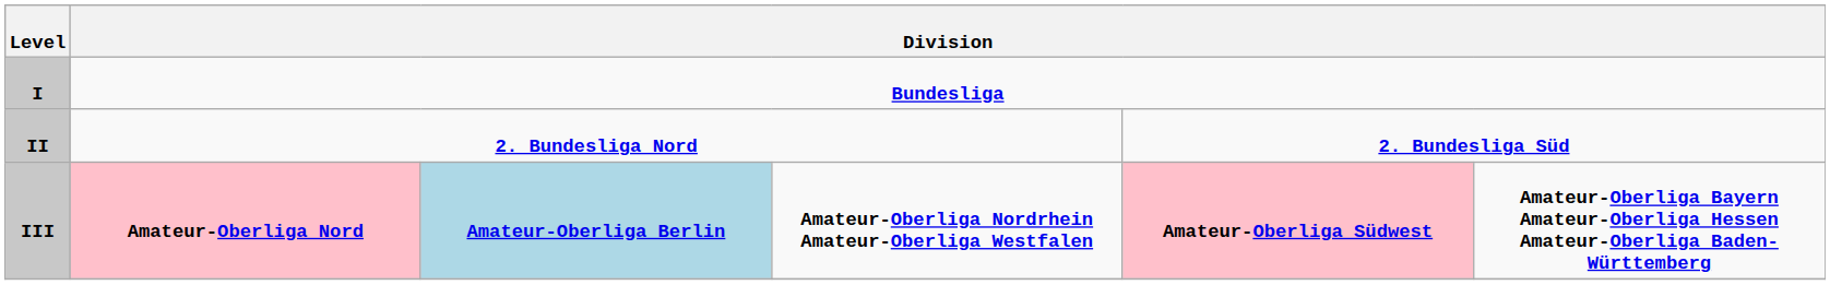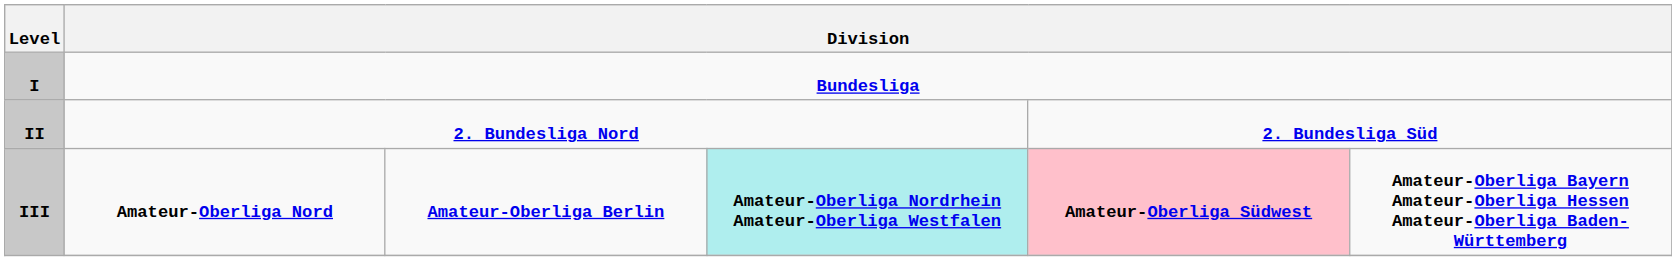III | column 2: pink background -> no background
III | column 3: lightblue background -> no background
III | column 4: no background -> paleturquoise background
